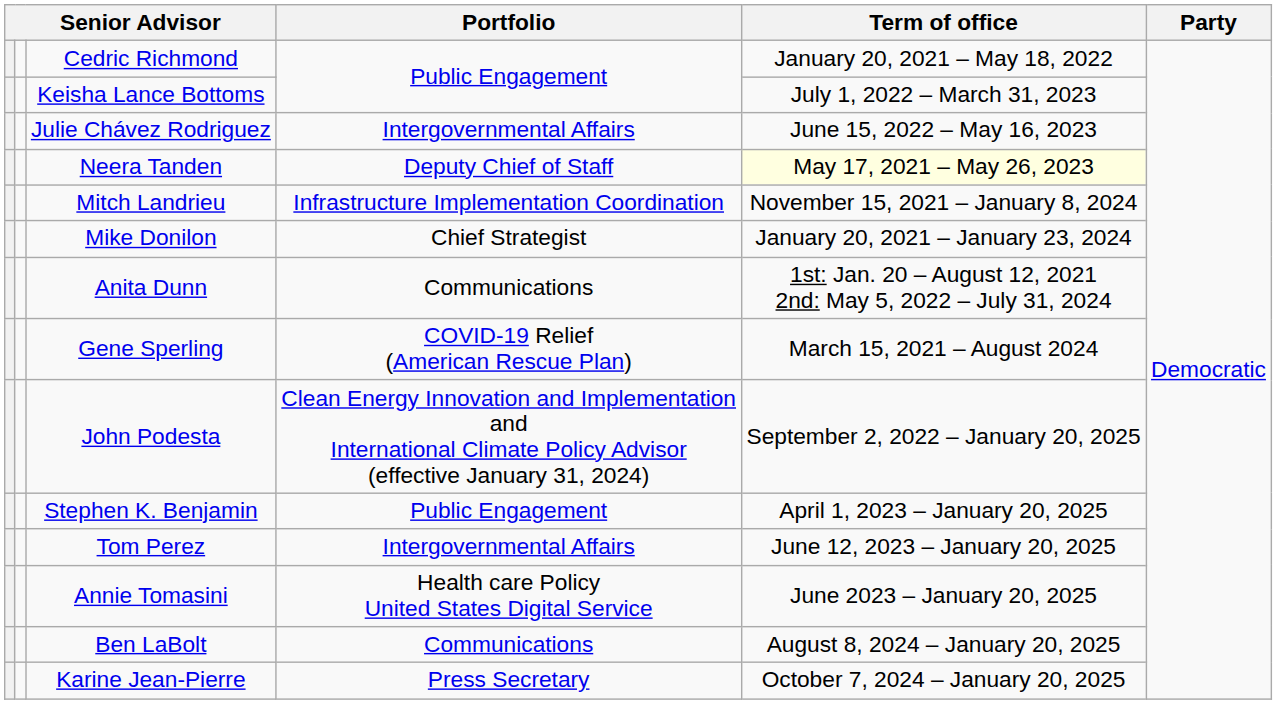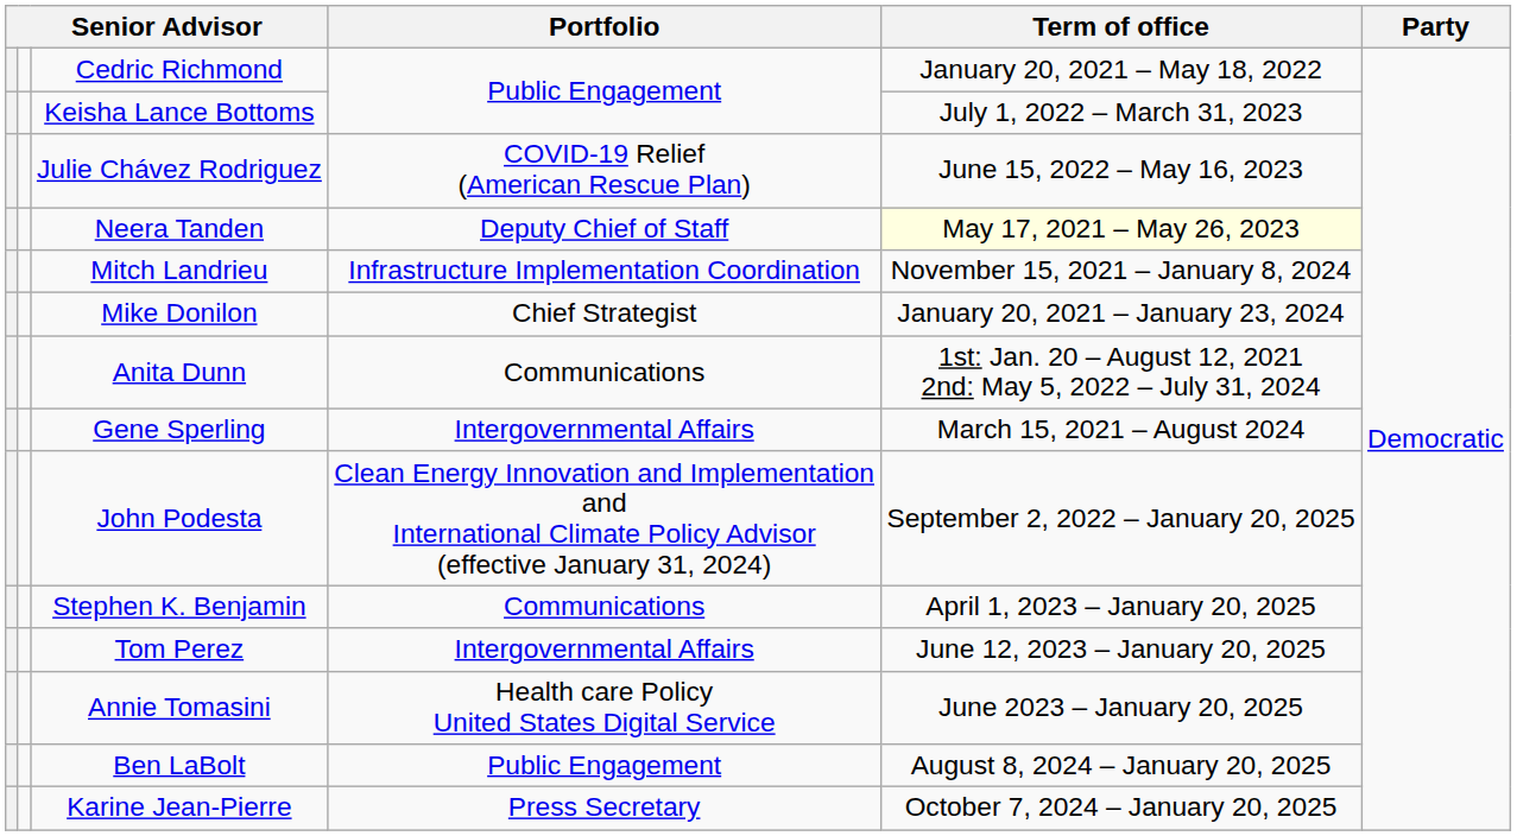Julie Chávez Rodriguez | Portfolio: Intergovernmental Affairs -> COVID-19 Relief (American Rescue Plan)
Gene Sperling | Portfolio: COVID-19 Relief (American Rescue Plan) -> Intergovernmental Affairs
Stephen K. Benjamin | Portfolio: Public Engagement -> Communications
Ben LaBolt | Portfolio: Communications -> Public Engagement
